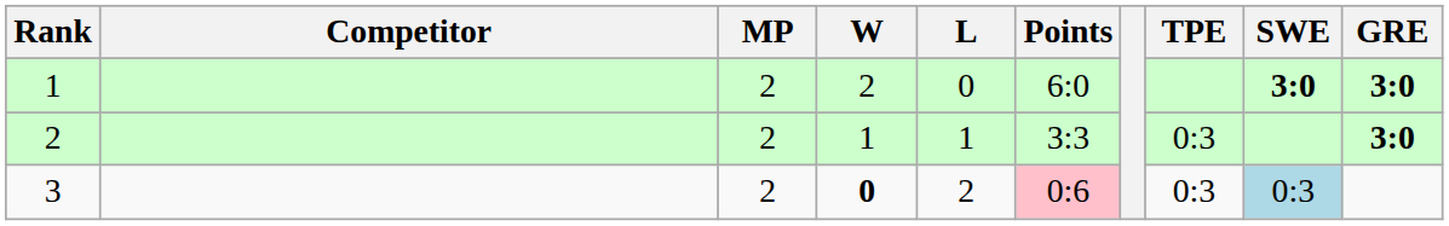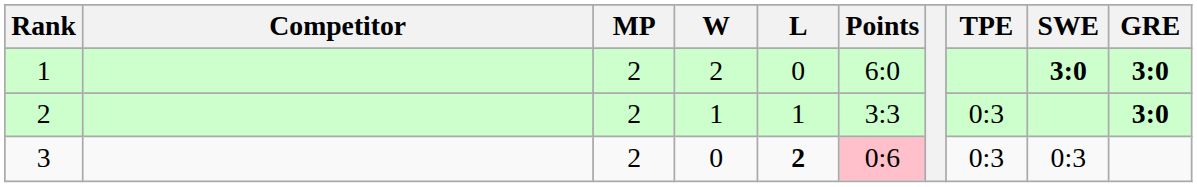3 | W: bold -> normal
3 | L: normal -> bold
3 | SWE: lightblue background -> no background
